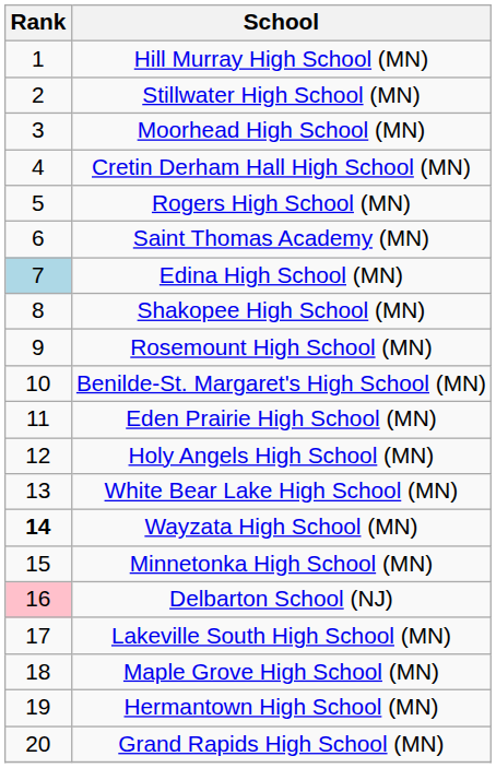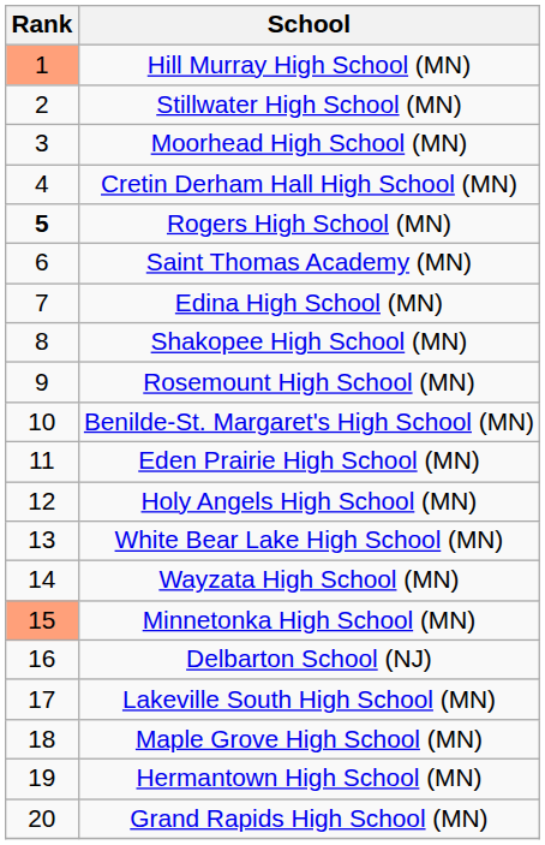Hill Murray High School (MN) | Rank: no background -> lightsalmon background
Rogers High School (MN) | Rank: normal -> bold
Edina High School (MN) | Rank: lightblue background -> no background
Wayzata High School (MN) | Rank: bold -> normal
Minnetonka High School (MN) | Rank: no background -> lightsalmon background
Delbarton School (NJ) | Rank: pink background -> no background
